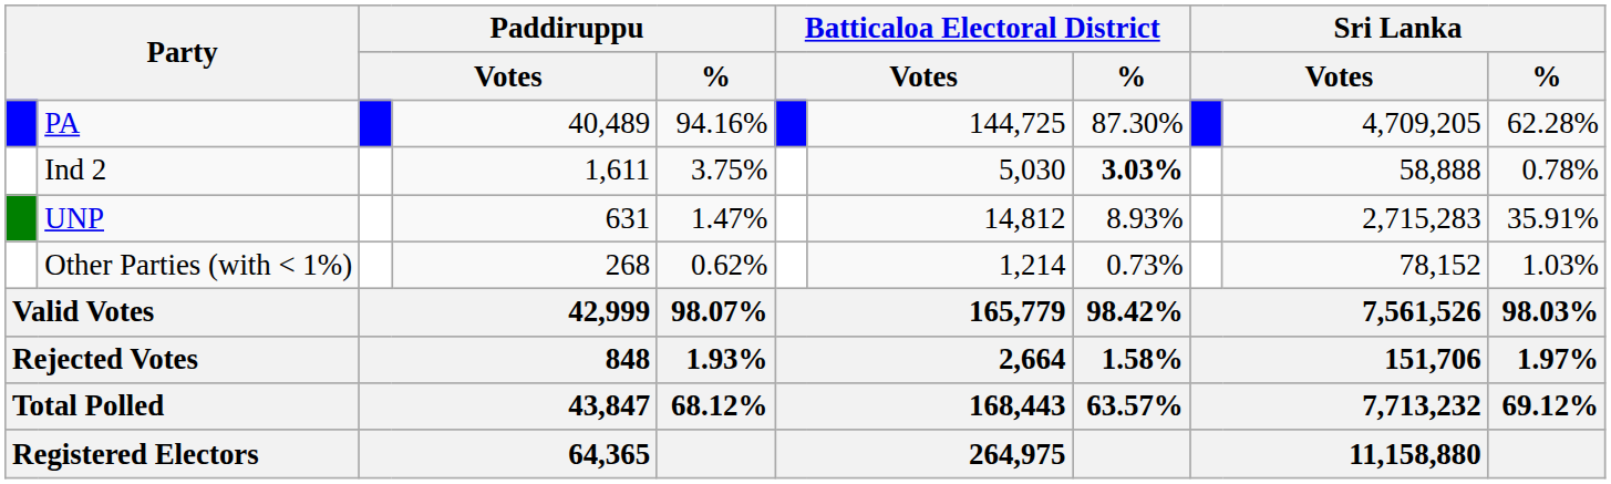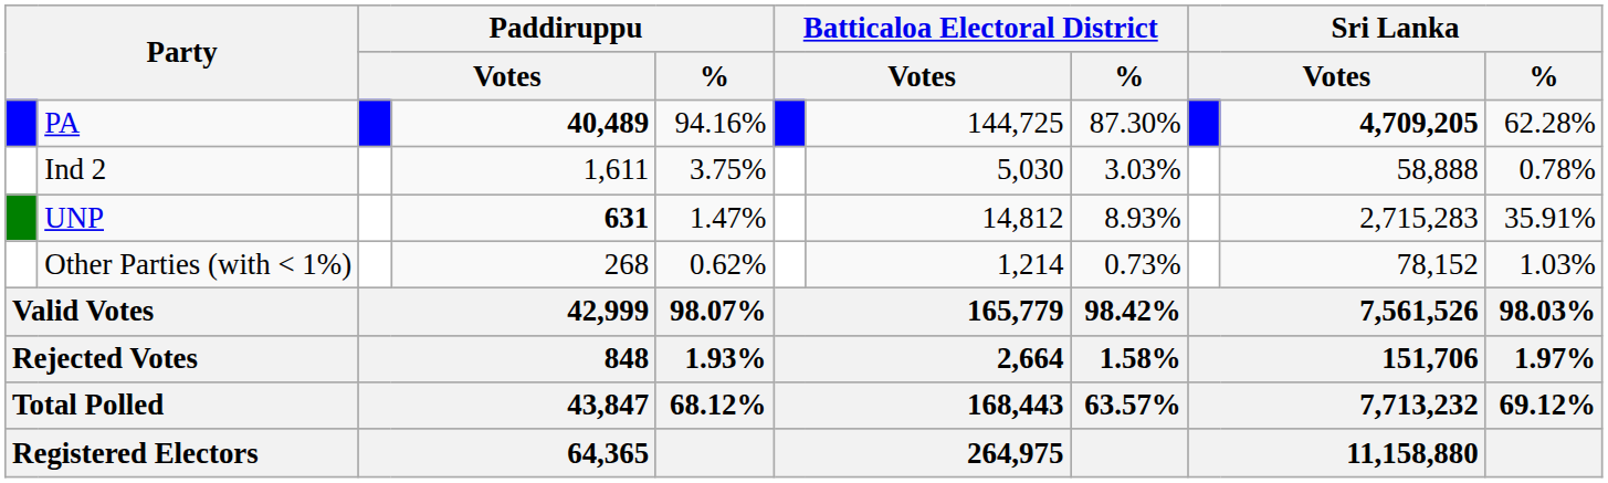PA | column 4: normal -> bold
PA | column 10: normal -> bold
Ind 2 | Batticaloa Electoral District / %: bold -> normal
UNP | column 4: normal -> bold
